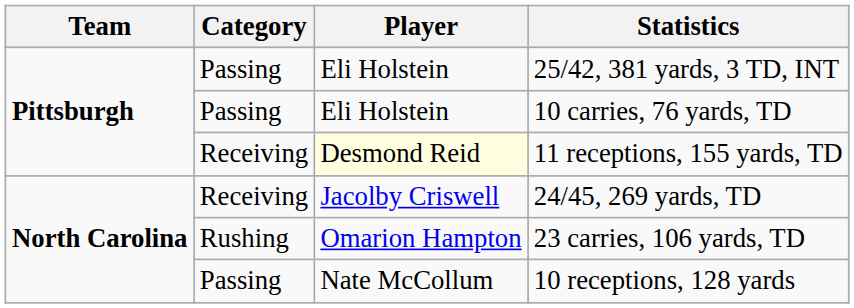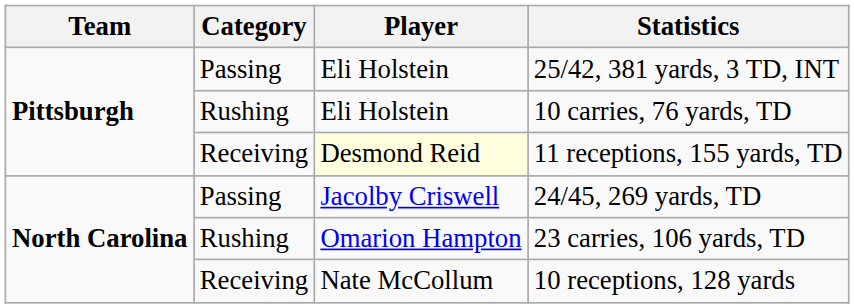10 carries, 76 yards, TD | Category: Passing -> Rushing
24/45, 269 yards, TD | Category: Receiving -> Passing
10 receptions, 128 yards | Category: Passing -> Receiving
